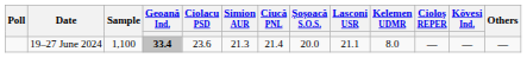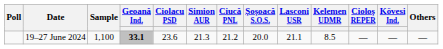19–27 June 2024 | Geoană Ind.: 33.4 -> 33.1
19–27 June 2024 | Ciucă PNL: 21.4 -> 21.2
19–27 June 2024 | Kelemen UDMR: 8.0 -> 8.5
